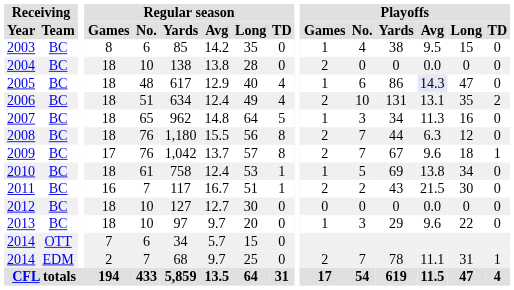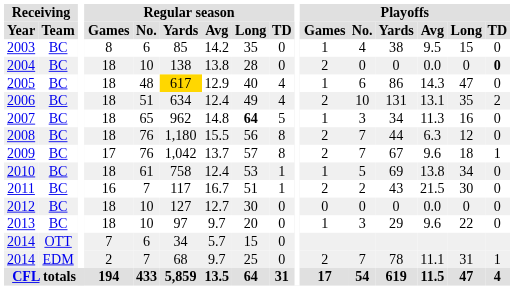2004 | Playoffs / TD: normal -> bold
2005 | Regular season / Yards: no background -> gold background
2005 | Playoffs / Avg: lavender background -> no background
2007 | Regular season / Long: normal -> bold
